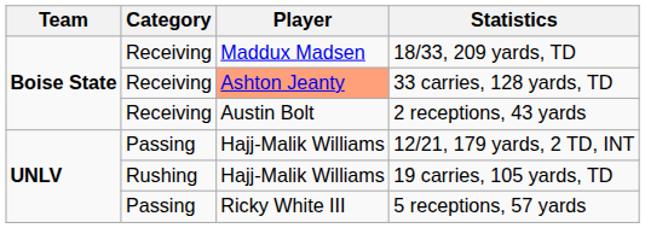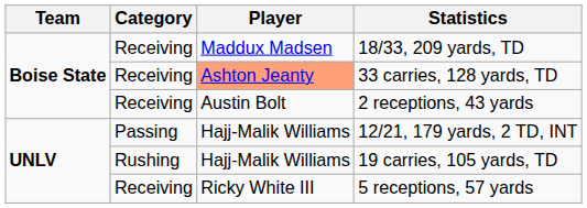5 receptions, 57 yards | Category: Passing -> Receiving
